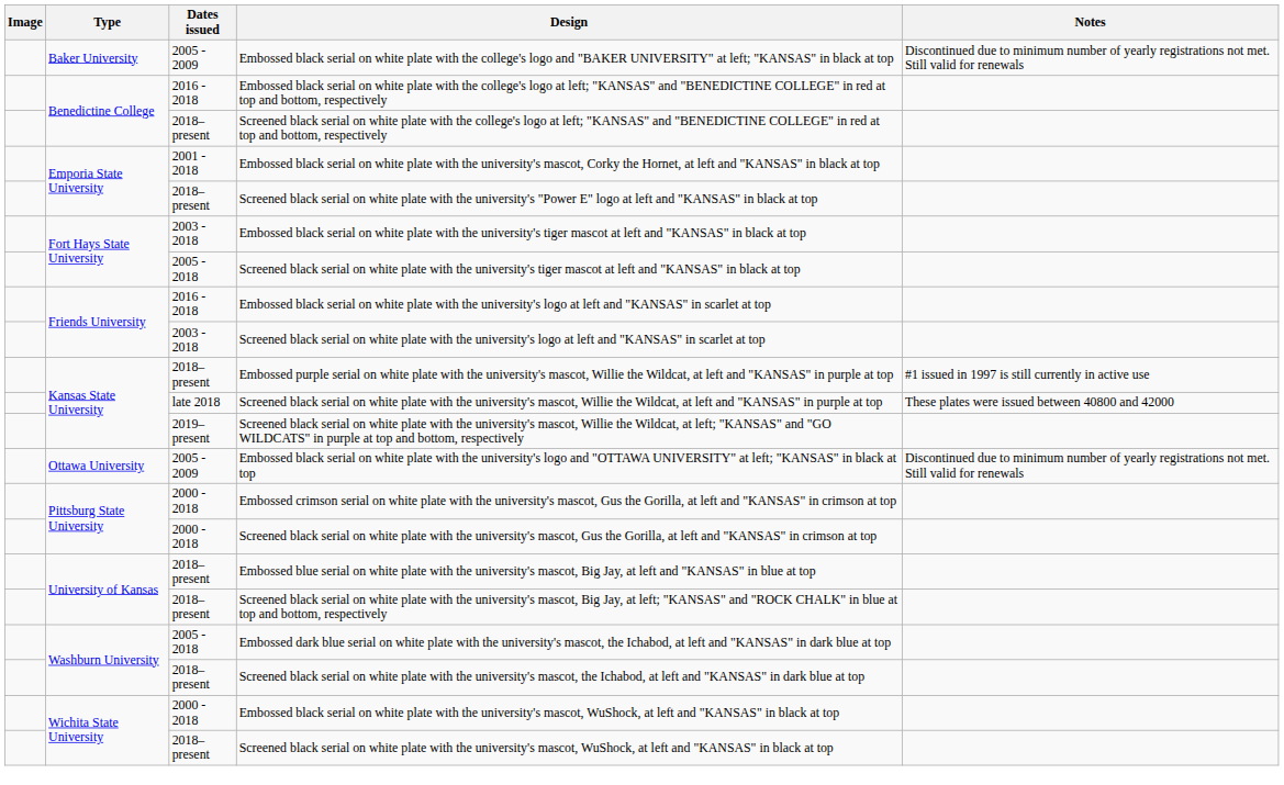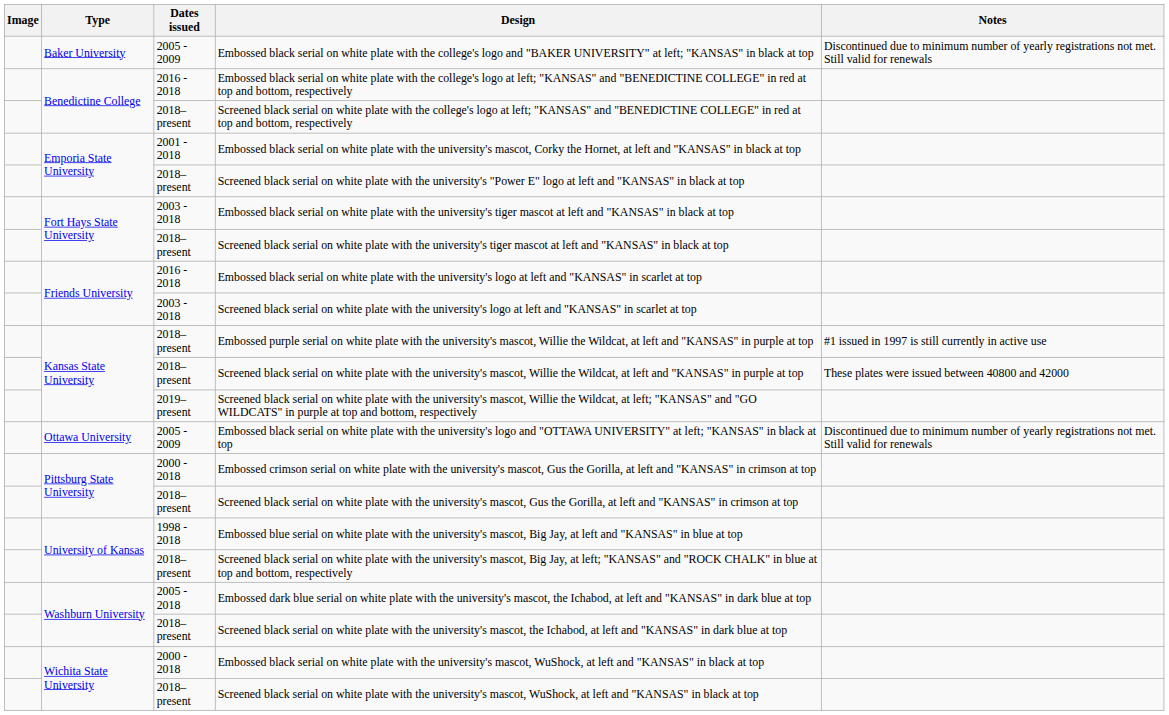row 8 | Dates issued: 2005 - 2018 -> 2018–present
row 12 | Dates issued: late 2018 -> 2018–present
row 16 | Dates issued: 2000 - 2018 -> 2018–present
row 17 | Dates issued: 2018–present -> 1998 - 2018
